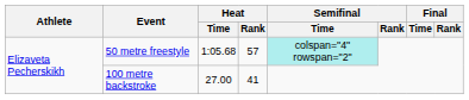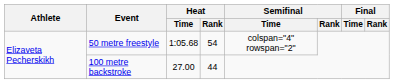50 metre freestyle | Heat / Rank: 57 -> 54
50 metre freestyle | Semifinal / Time: paleturquoise background -> no background
100 metre backstroke | Heat / Rank: 41 -> 44
